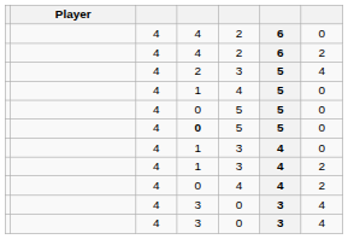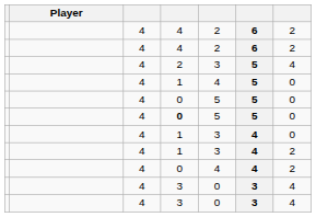row 2 | column 7: 0 -> 2
